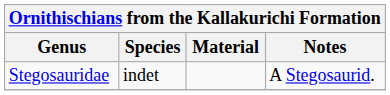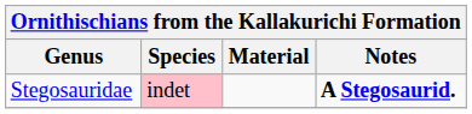Stegosauridae | Species: no background -> pink background
Stegosauridae | Notes: normal -> bold
